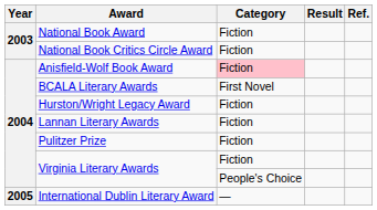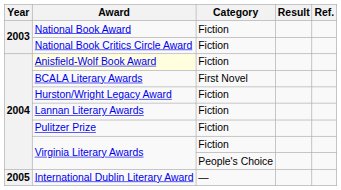Anisfield-Wolf Book Award | Award: no background -> lightyellow background
Anisfield-Wolf Book Award | Category: pink background -> no background
